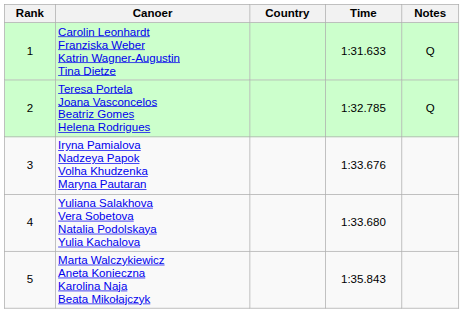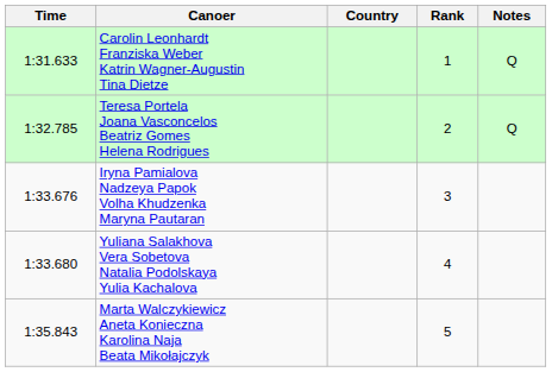columns swapped: Rank <-> Time
